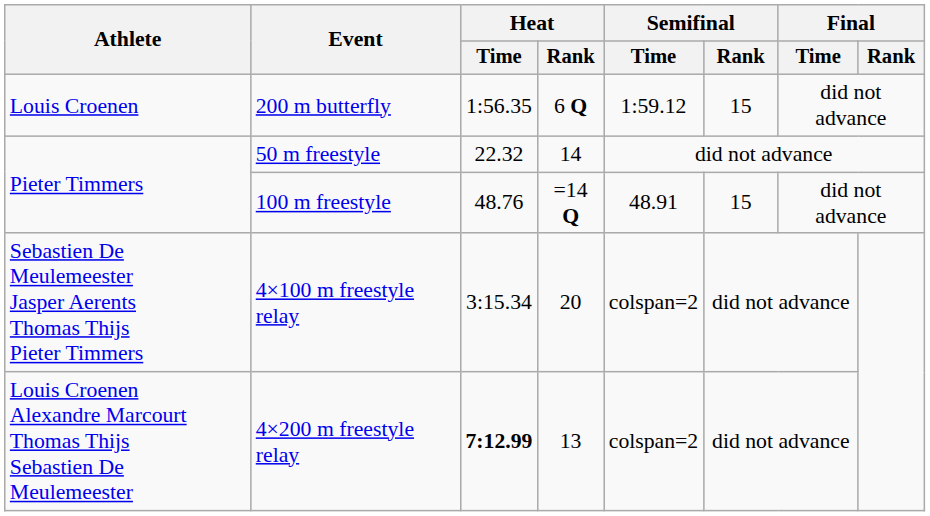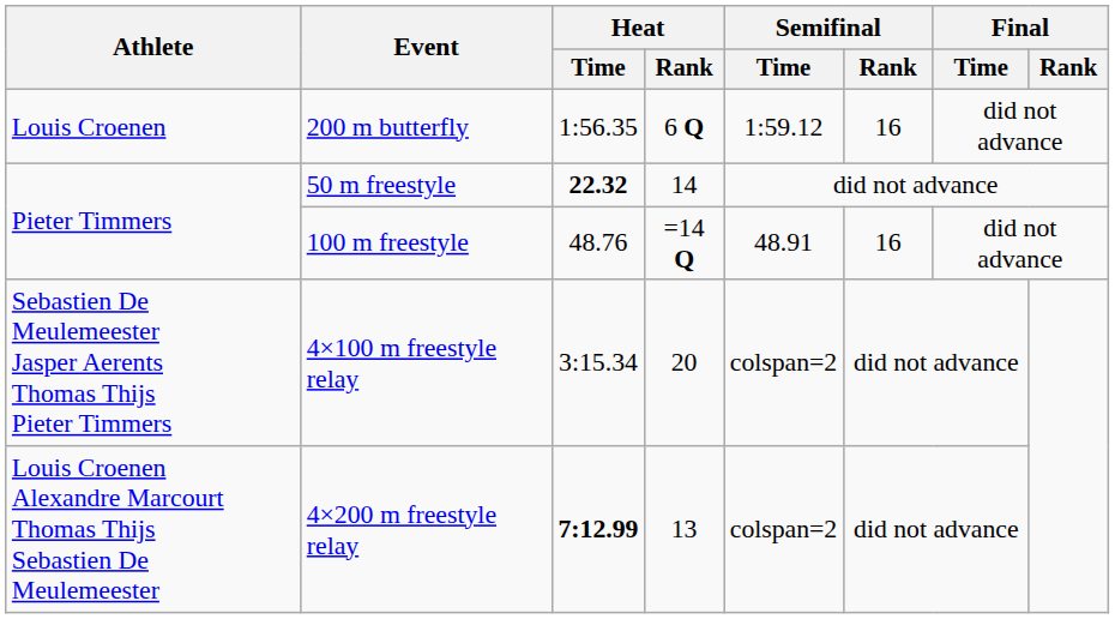200 m butterfly | Semifinal / Rank: 15 -> 16
50 m freestyle | Heat / Time: normal -> bold
100 m freestyle | Semifinal / Rank: 15 -> 16
